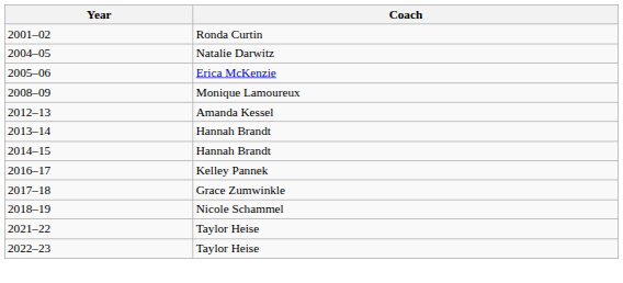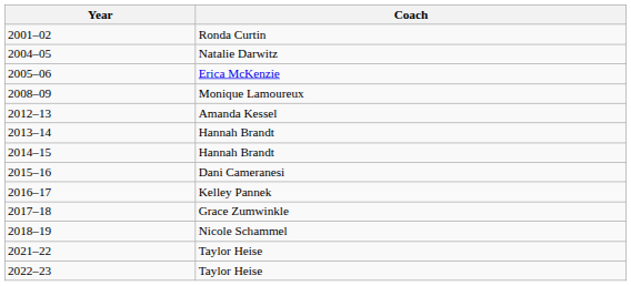+ row: 2015–16 | Dani Cameranesi
